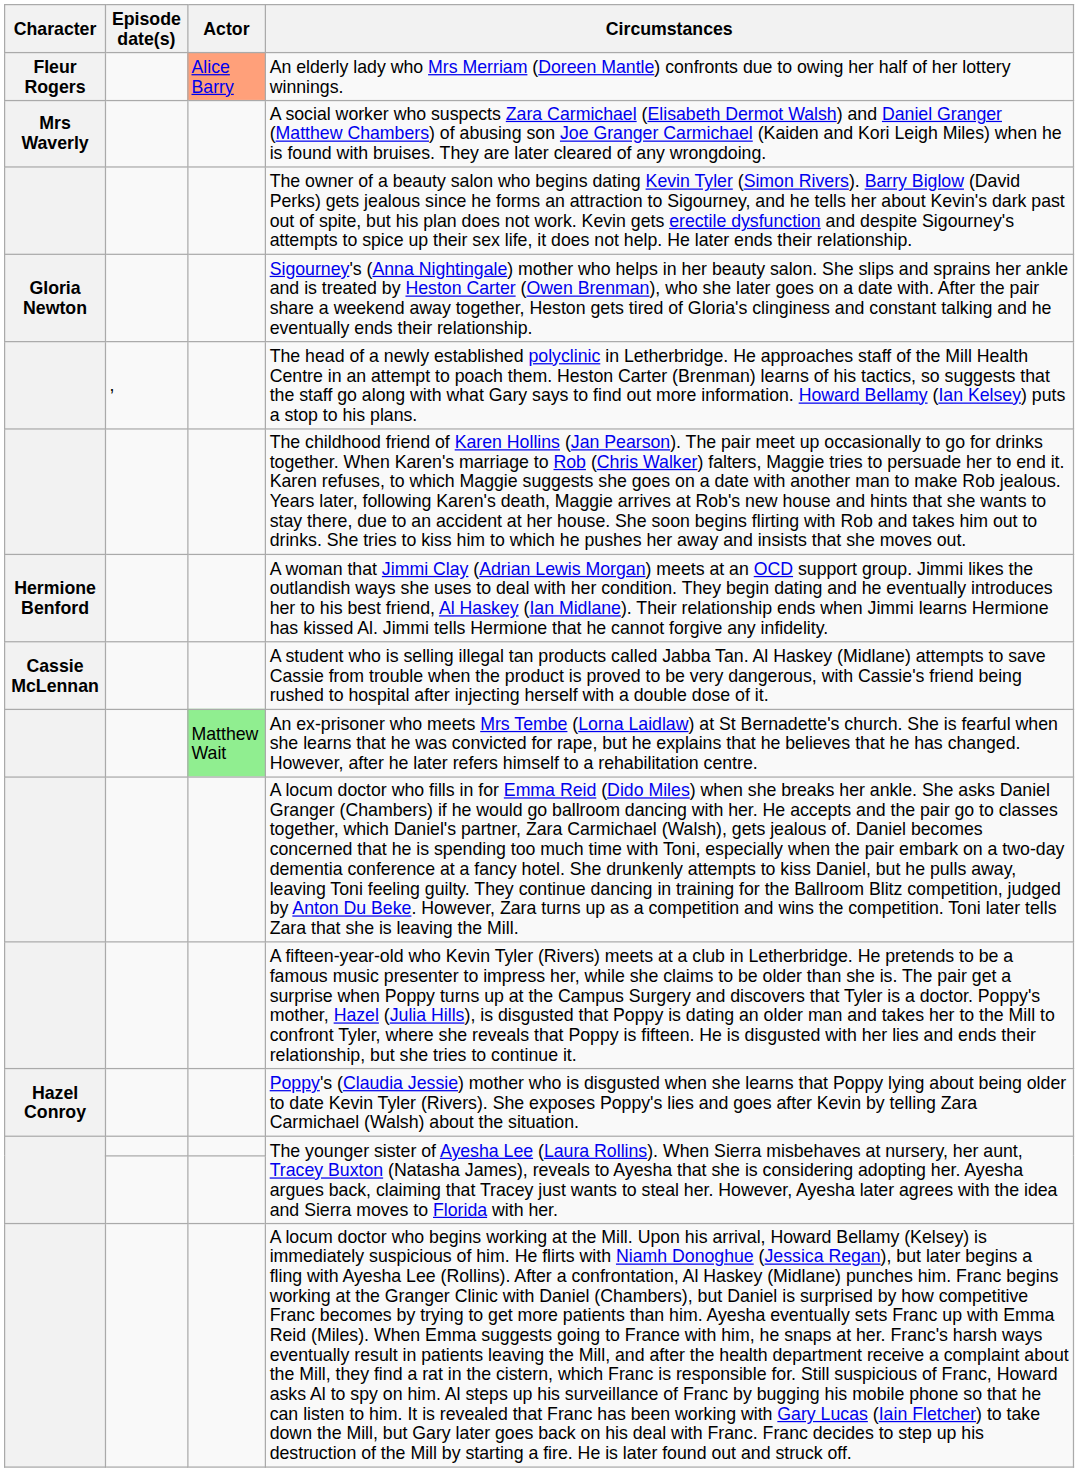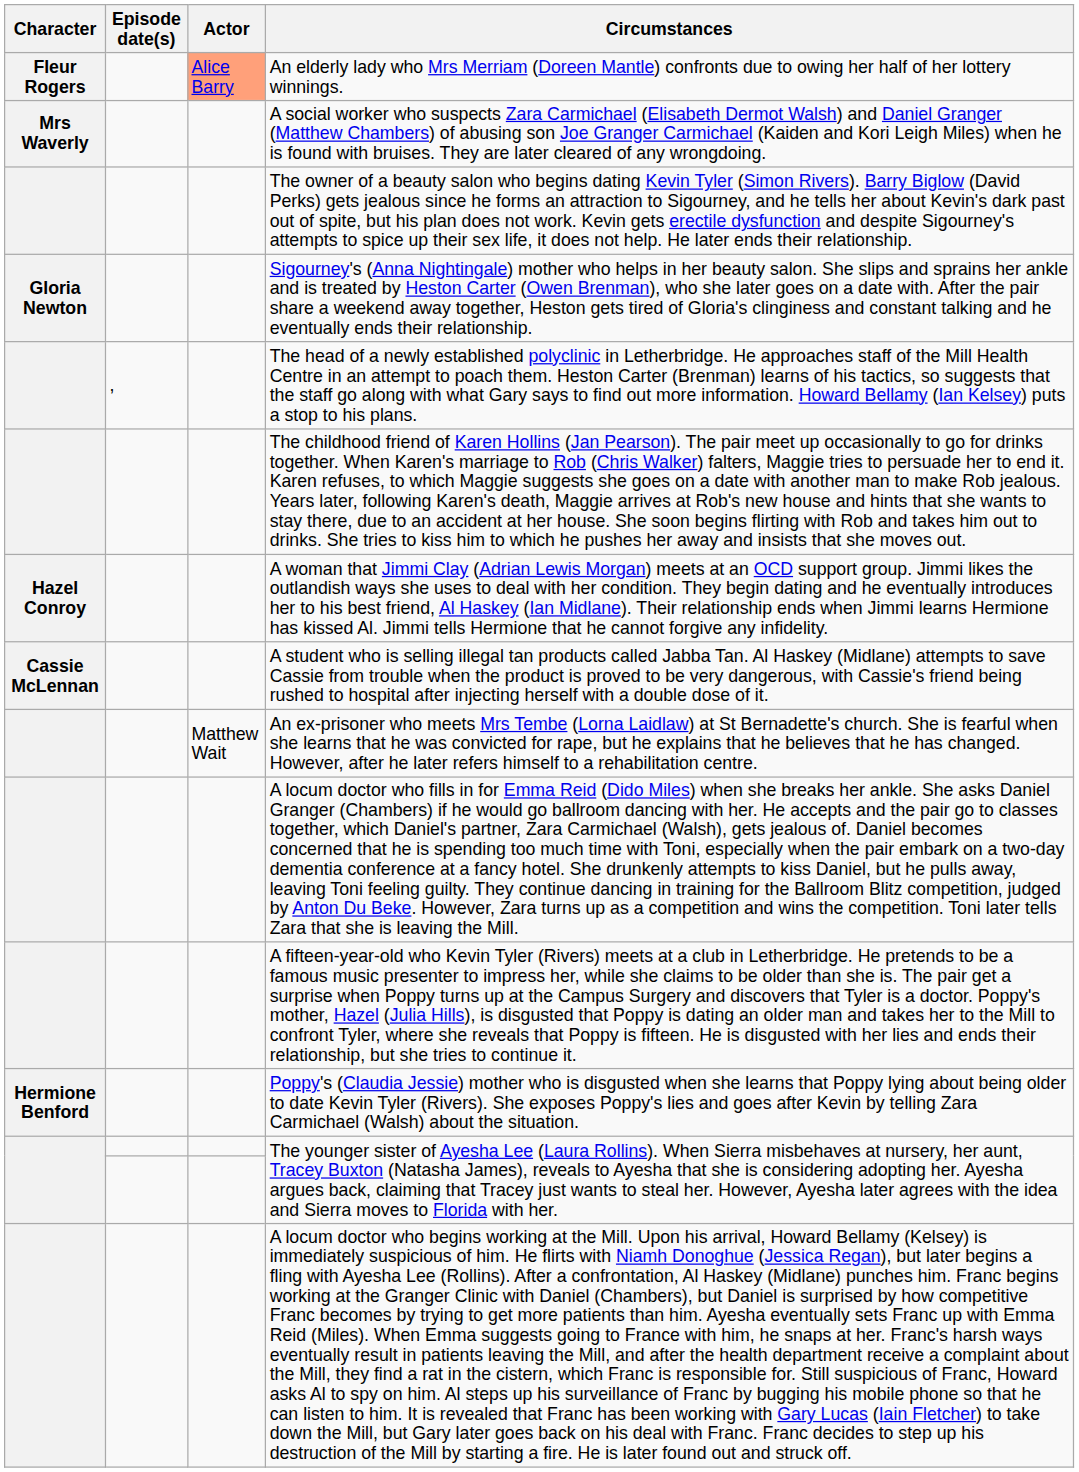row 8 | Character: Hermione Benford -> Hazel Conroy
row 10 | Actor: lightgreen background -> no background
row 13 | Character: Hazel Conroy -> Hermione Benford
